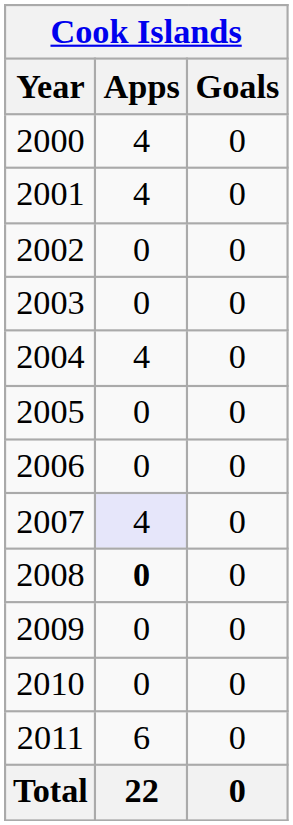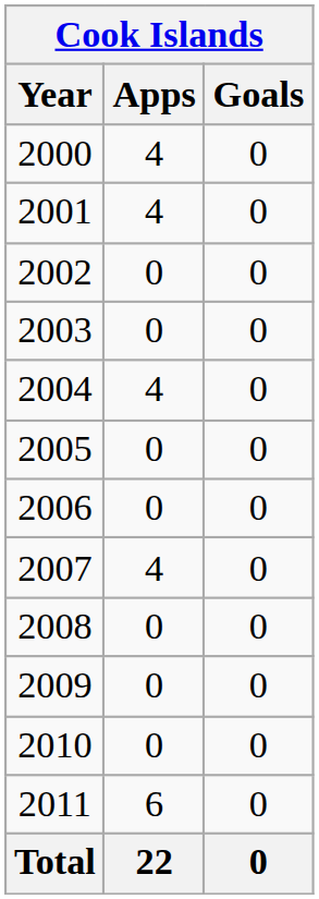2007 | Apps: lavender background -> no background
2008 | Apps: bold -> normal
